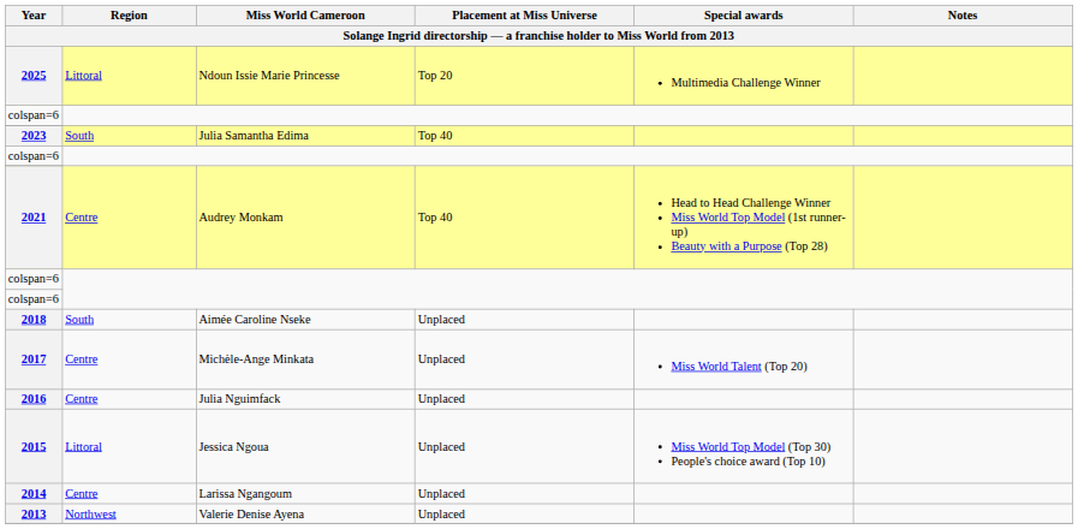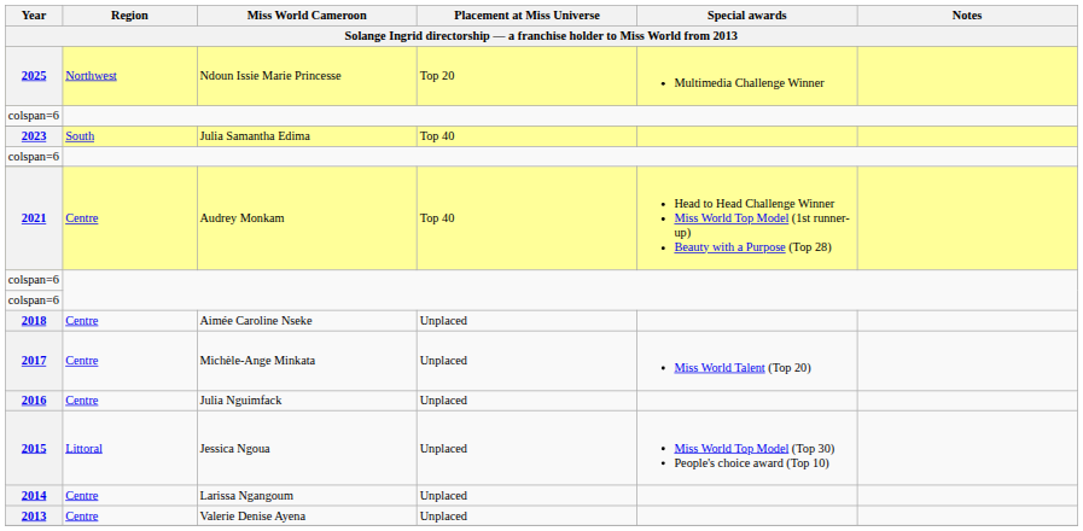2025 | Region: Littoral -> Northwest
2018 | Region: South -> Centre
2013 | Region: Northwest -> Centre
